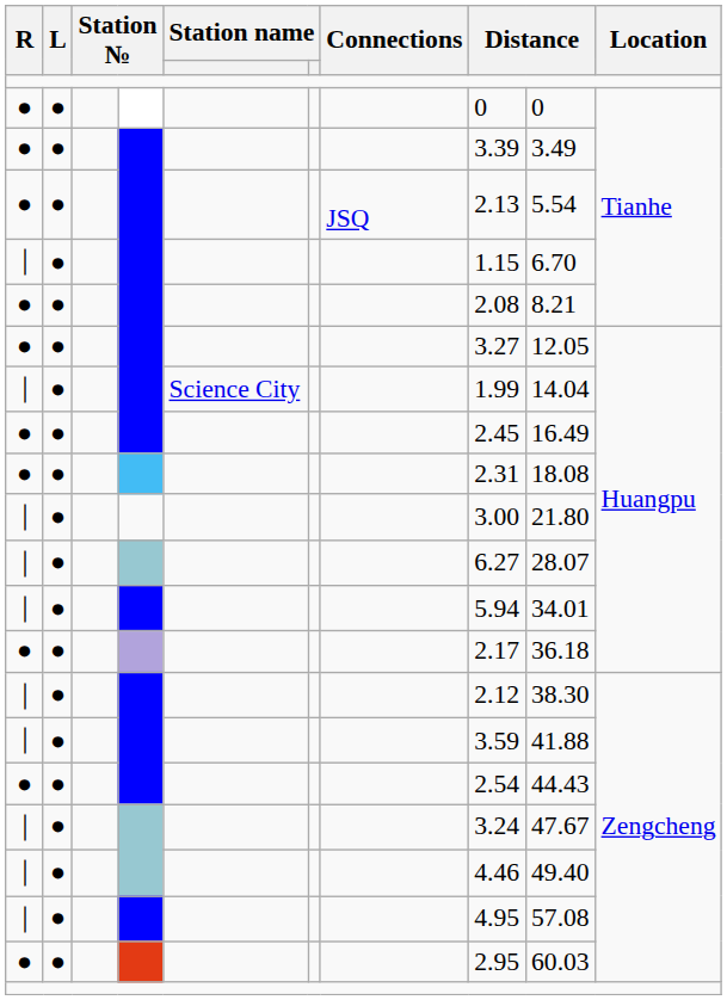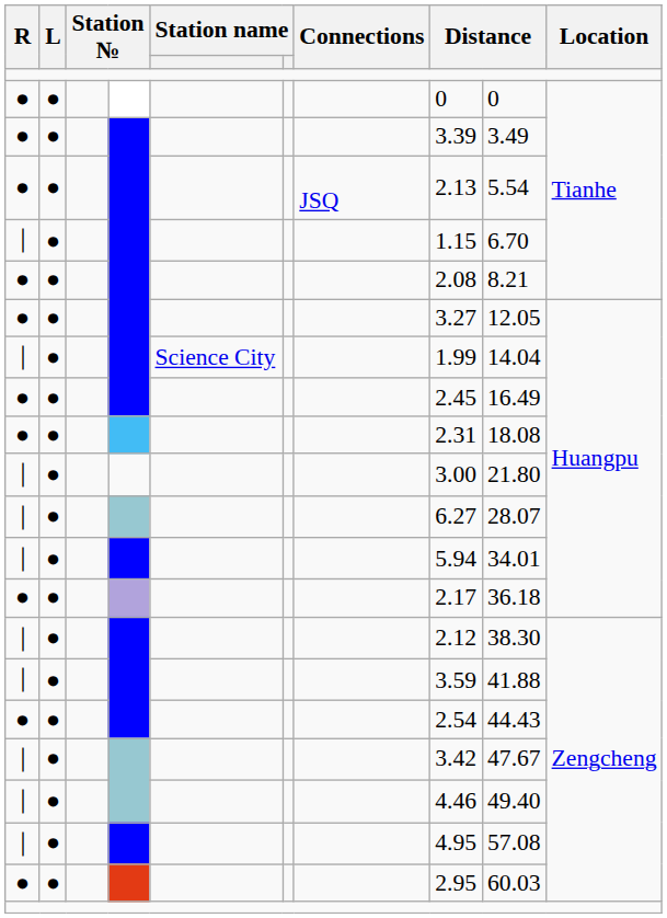row 20 | column 8: 3.24 -> 3.42
